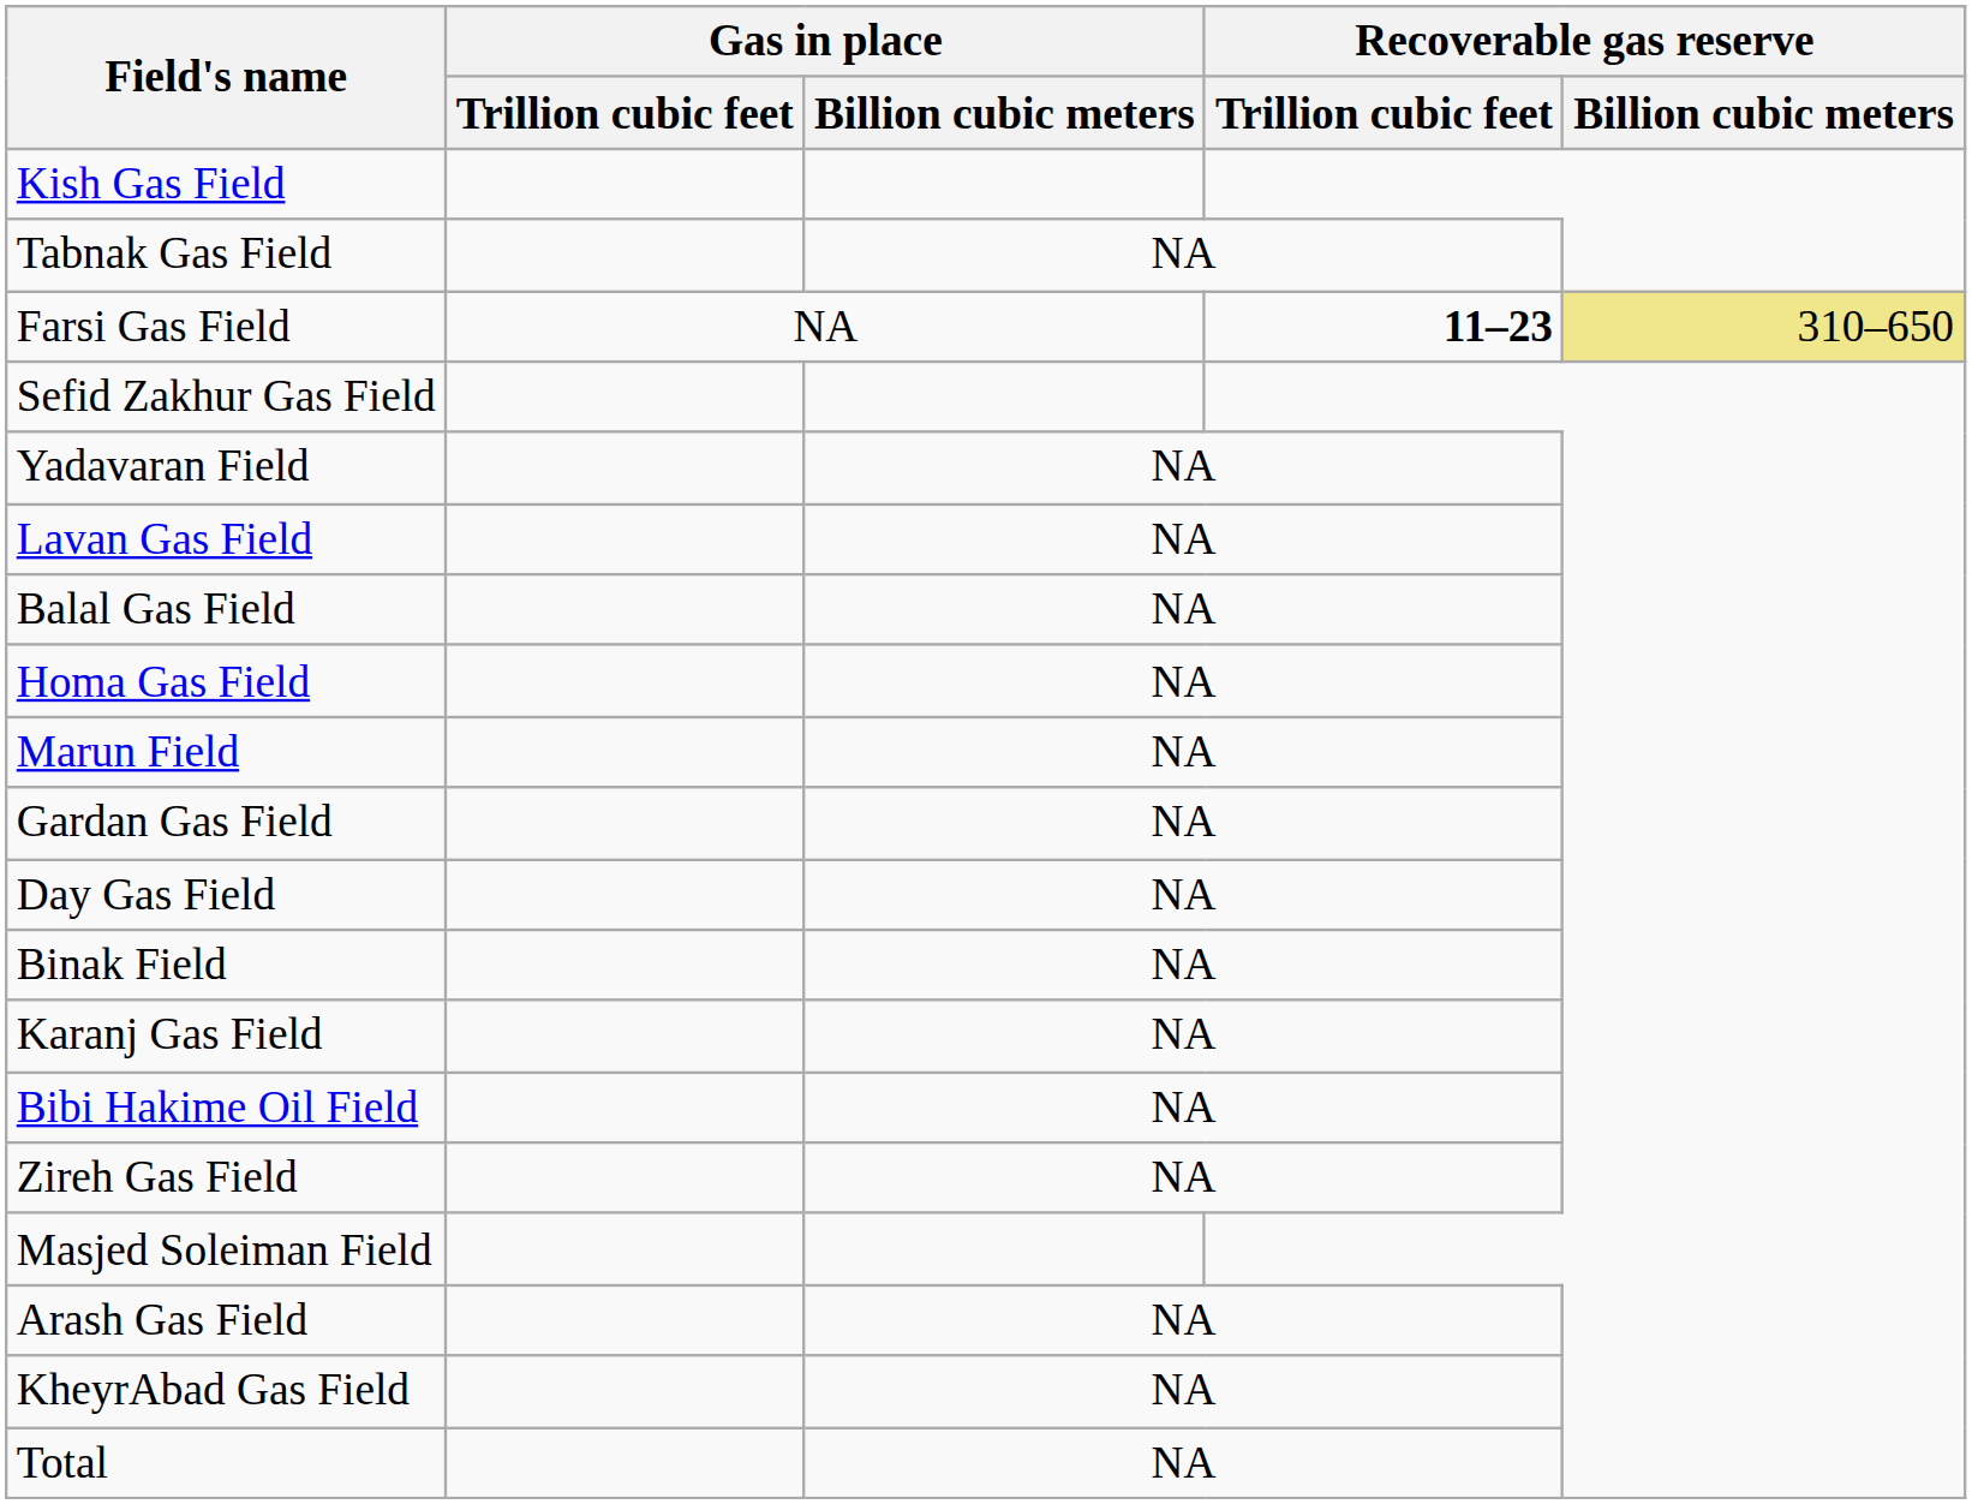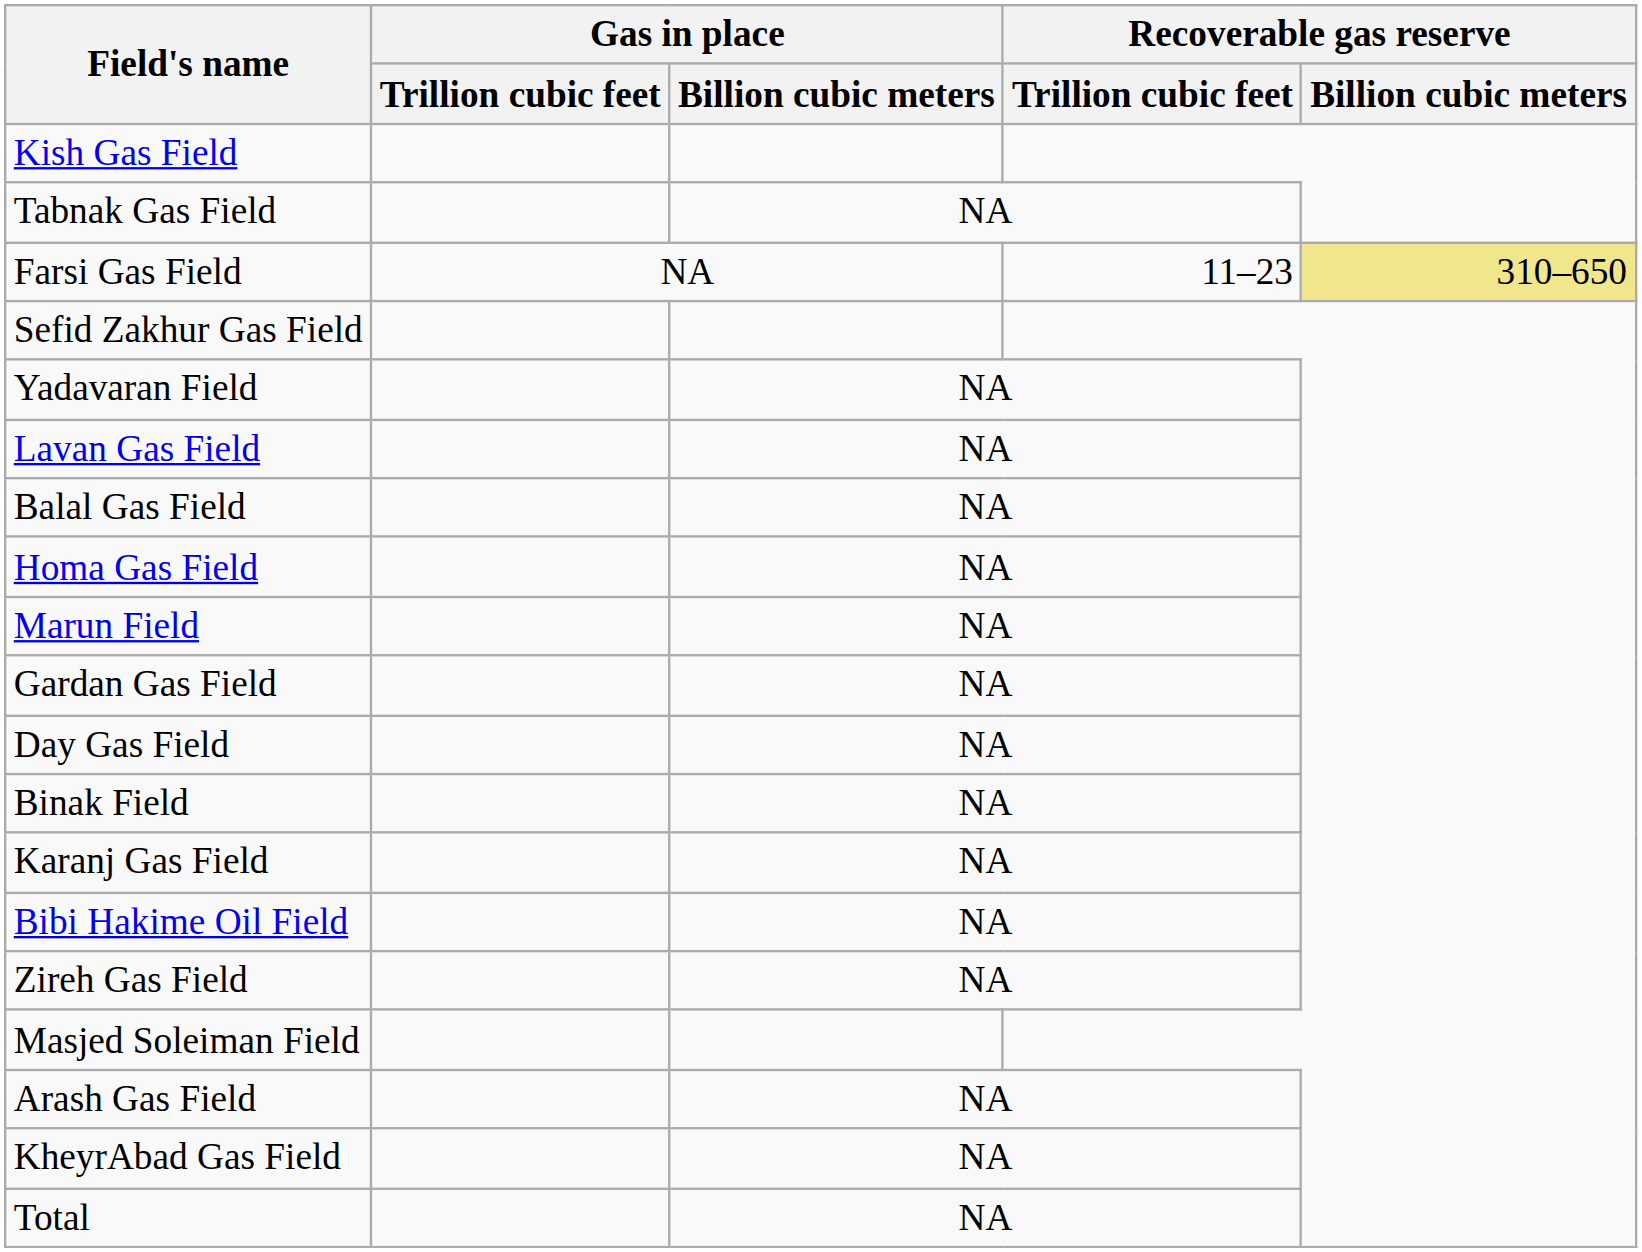Farsi Gas Field | Recoverable gas reserve / Trillion cubic feet: bold -> normal
